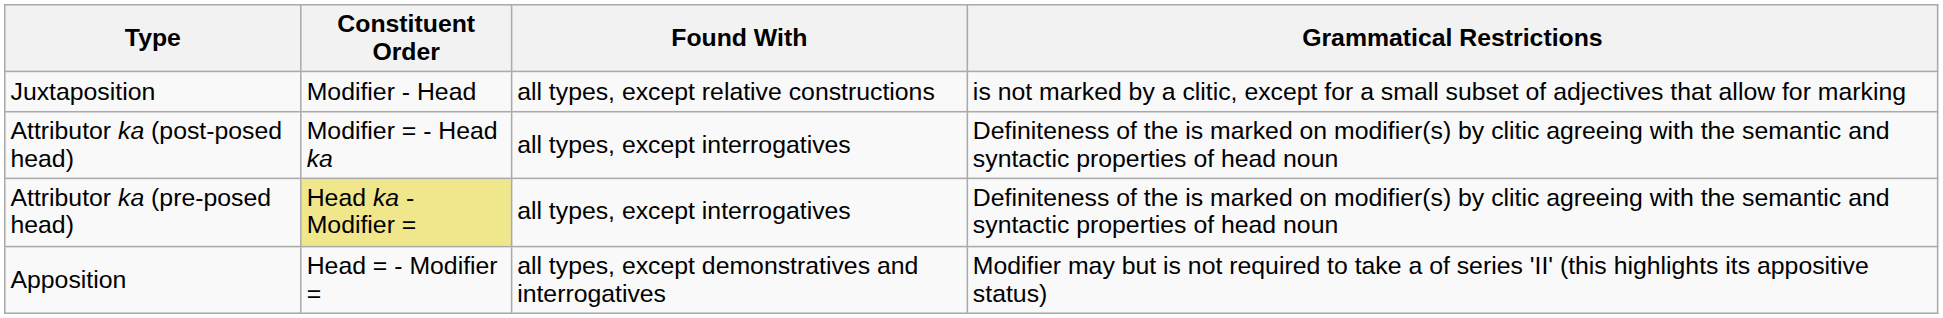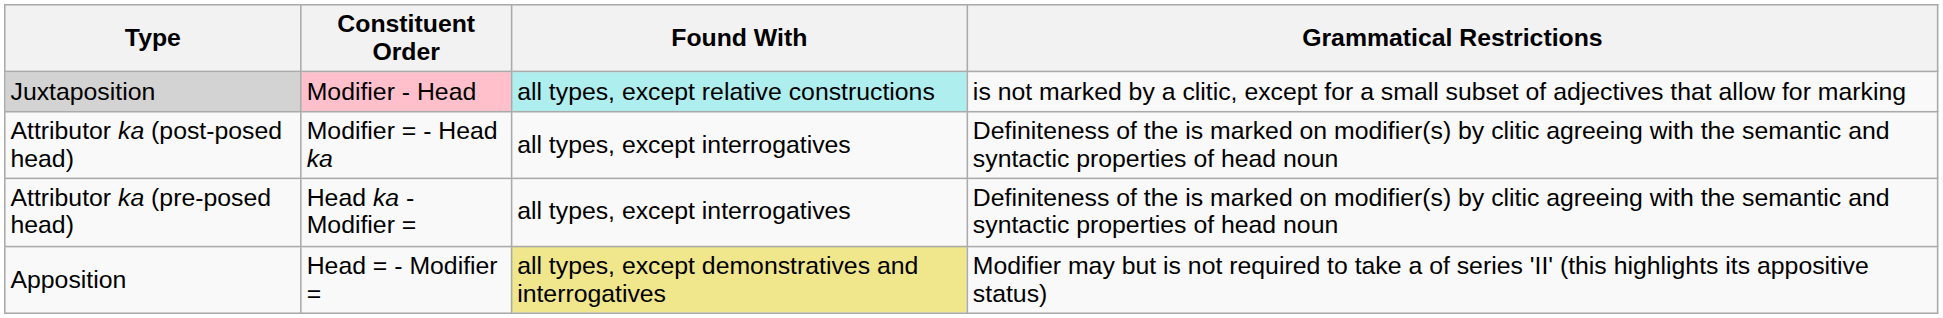row 2 | Type: no background -> lightgrey background
row 2 | Constituent Order: no background -> pink background
row 2 | Found With: no background -> paleturquoise background
row 4 | Constituent Order: khaki background -> no background
row 5 | Found With: no background -> khaki background
